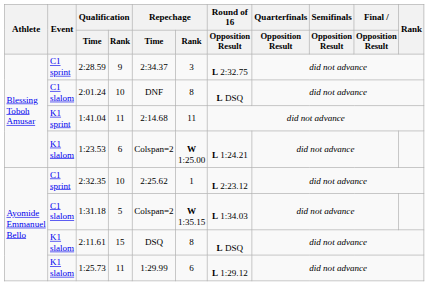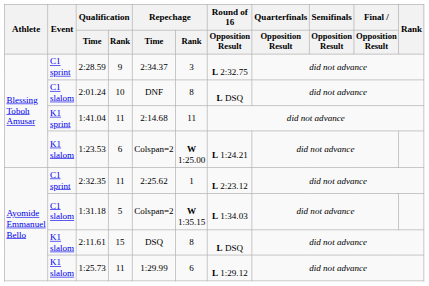2:32.35 | Qualification / Rank: 10 -> 11
